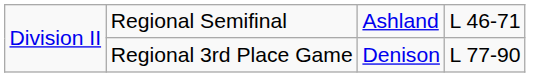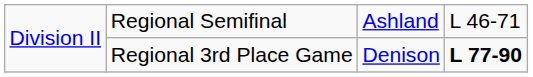Division II / Regional 3rd Place Game | column 4: normal -> bold
